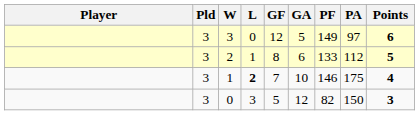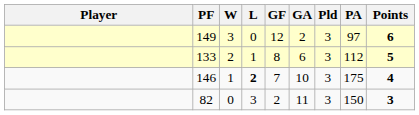columns swapped: Pld <-> PF
row 2 | GA: 5 -> 2
row 5 | GF: 5 -> 2
row 5 | GA: 12 -> 11
